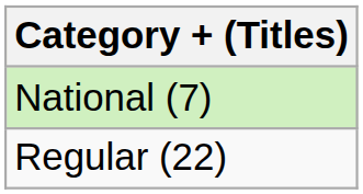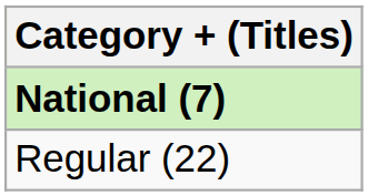row 2 | column 1: normal -> bold
